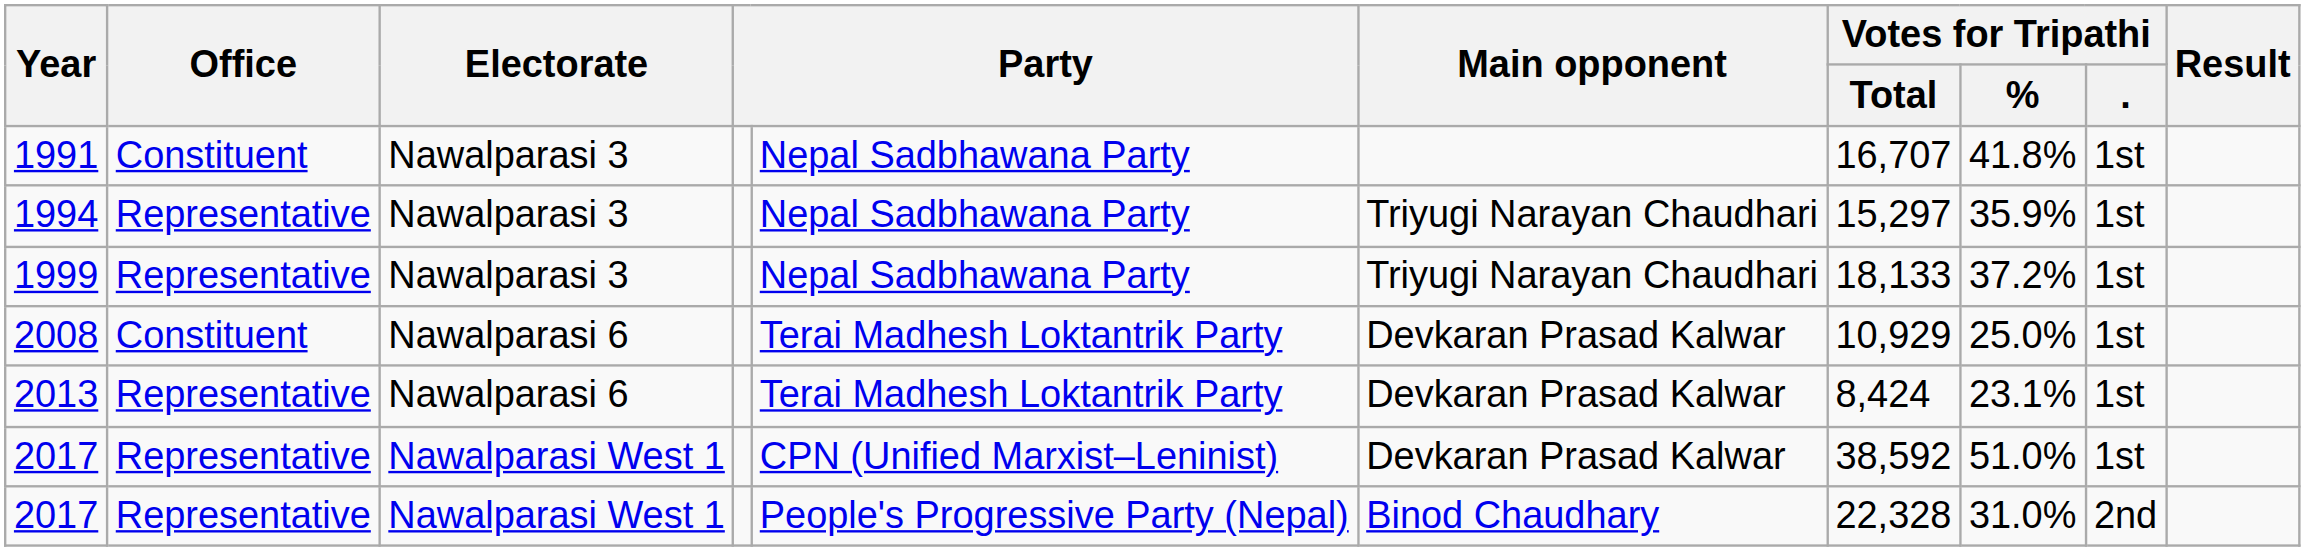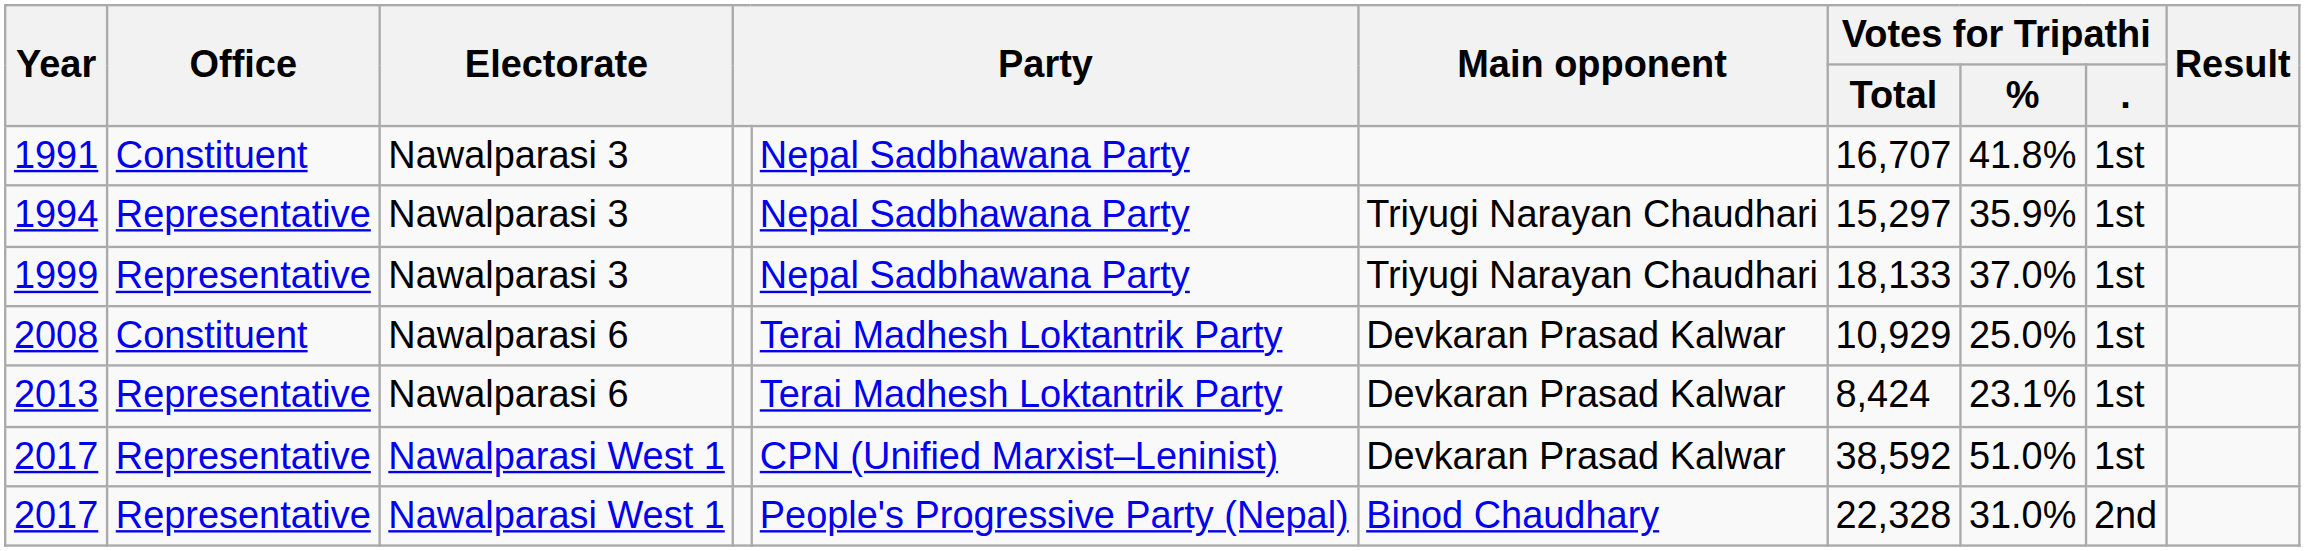1999 | Votes for Tripathi / %: 37.2% -> 37.0%
